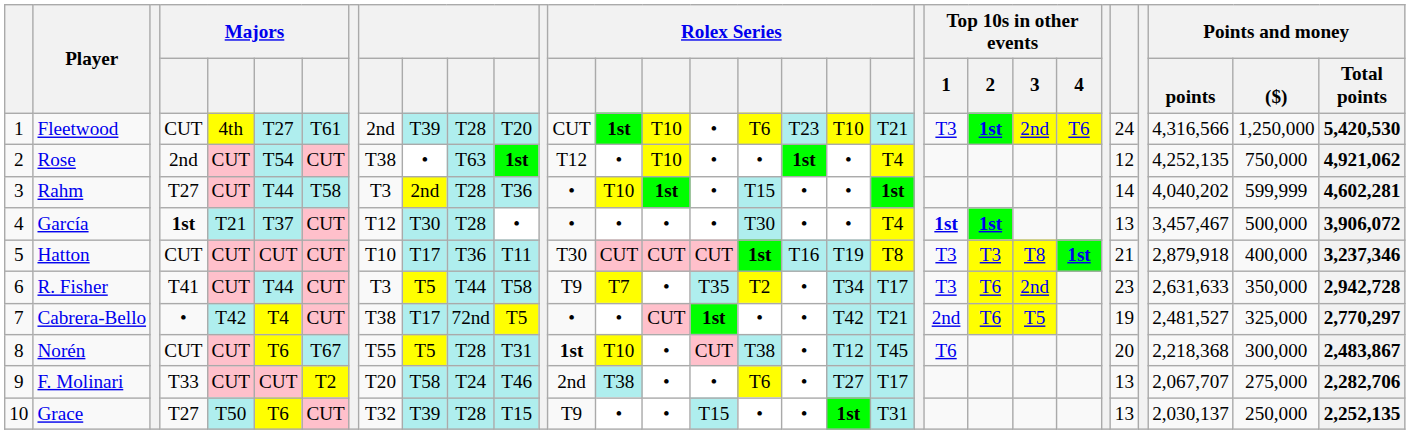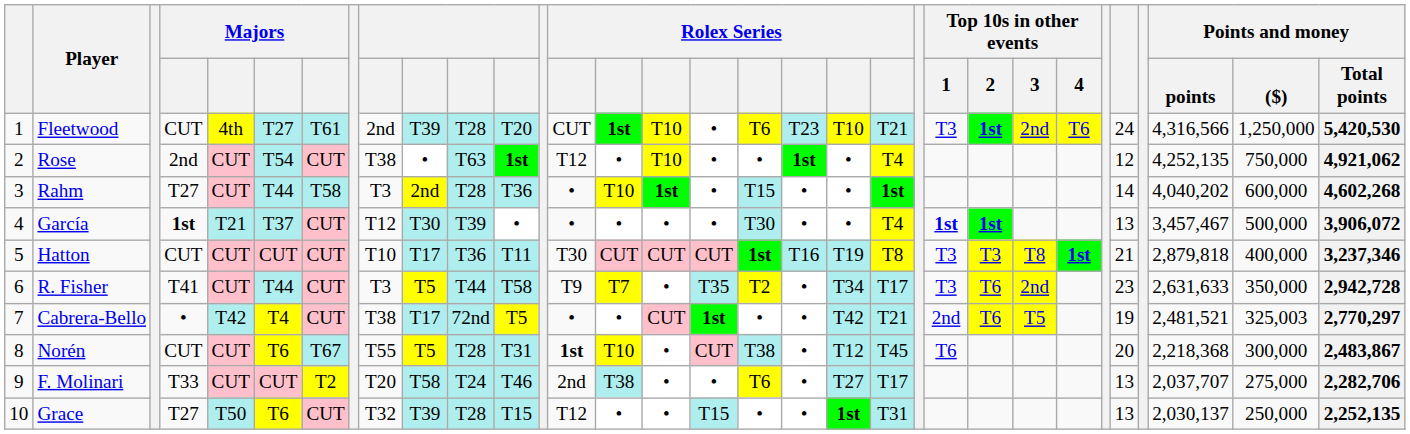Rahm | Points and money / ($): 599,999 -> 600,000
Rahm | Points and money / Total points: 4,602,281 -> 4,602,268
García | column 11: T28 -> T39
Hatton | Points and money / points: 2,879,918 -> 2,879,818
Cabrera-Bello | Points and money / points: 2,481,527 -> 2,481,521
Cabrera-Bello | Points and money / ($): 325,000 -> 325,003
F. Molinari | Points and money / points: 2,067,707 -> 2,037,707
Grace | column 14: T9 -> T12
